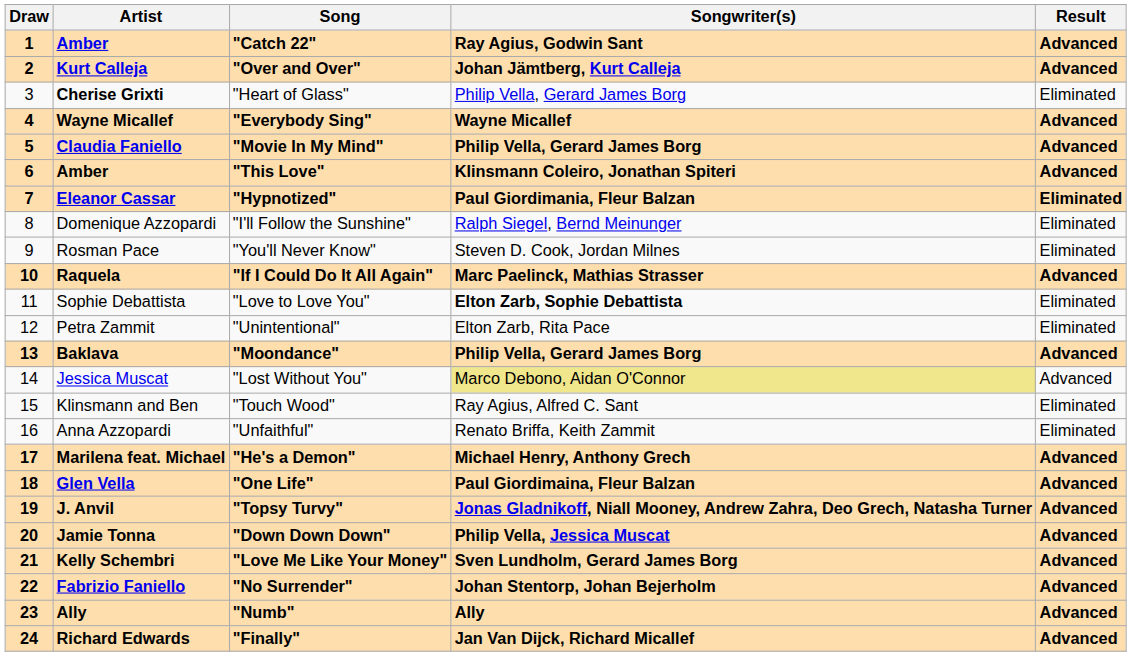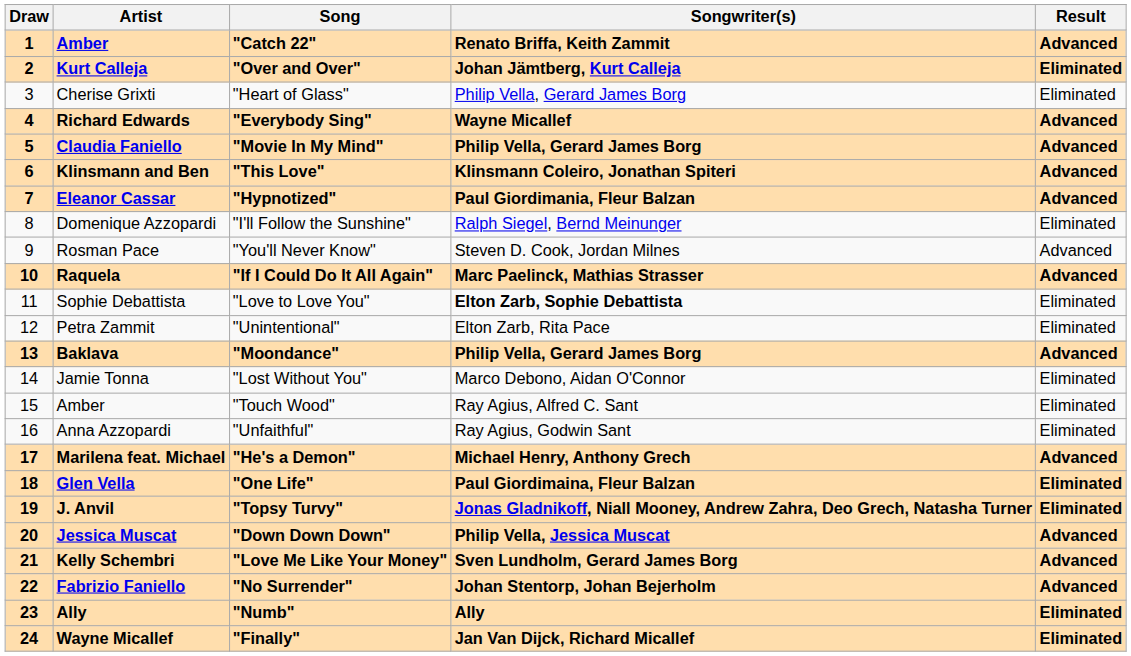"Catch 22" | Songwriter(s): Ray Agius, Godwin Sant -> Renato Briffa, Keith Zammit
"Over and Over" | Result: Advanced -> Eliminated
"Heart of Glass" | Artist: bold -> normal
"Everybody Sing" | Artist: Wayne Micallef -> Richard Edwards
"This Love" | Artist: Amber -> Klinsmann and Ben
"Hypnotized" | Result: Eliminated -> Advanced
"You'll Never Know" | Result: Eliminated -> Advanced
"Lost Without You" | Artist: Jessica Muscat -> Jamie Tonna
"Lost Without You" | Songwriter(s): khaki background -> no background
"Lost Without You" | Result: Advanced -> Eliminated
"Touch Wood" | Artist: Klinsmann and Ben -> Amber
"Unfaithful" | Songwriter(s): Renato Briffa, Keith Zammit -> Ray Agius, Godwin Sant
"One Life" | Result: Advanced -> Eliminated
"Topsy Turvy" | Result: Advanced -> Eliminated
"Down Down Down" | Artist: Jamie Tonna -> Jessica Muscat
"Numb" | Result: Advanced -> Eliminated
"Finally" | Artist: Richard Edwards -> Wayne Micallef
"Finally" | Result: Advanced -> Eliminated
